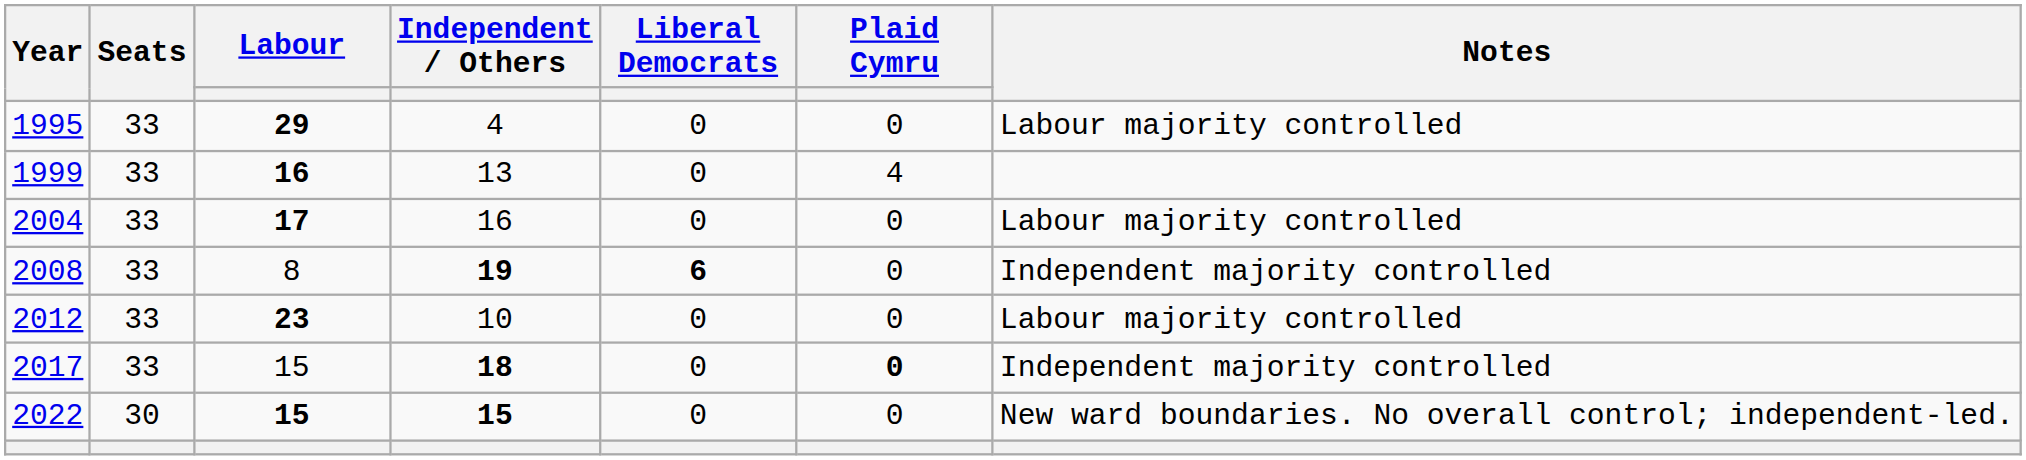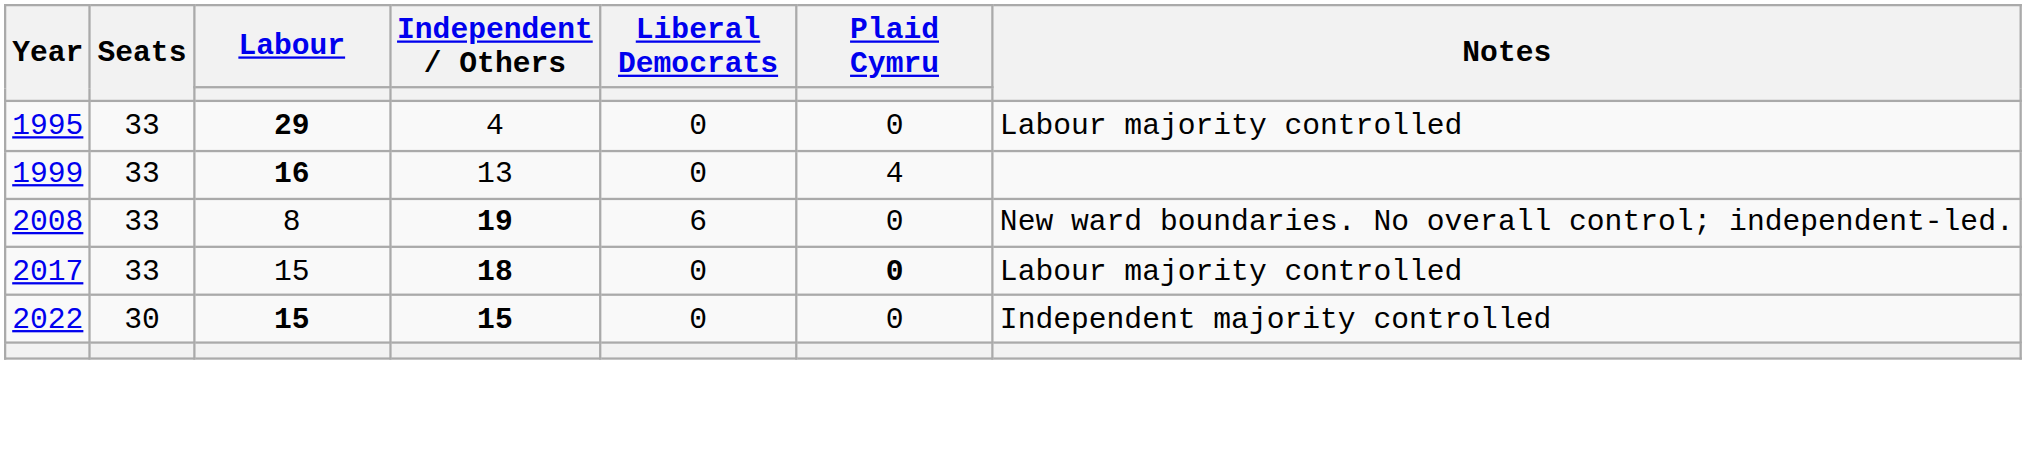- row: 2004 | 33 | 17 | 16 | 0 | 0 | Labour majority controlled
2008 | Liberal Democrats: bold -> normal
2008 | Notes: Independent majority controlled -> New ward boundaries. No overall control; independent-led.
- row: 2012 | 33 | 23 | 10 | 0 | 0 | Labour majority controlled
2017 | Notes: Independent majority controlled -> Labour majority controlled
2022 | Notes: New ward boundaries. No overall control; independent-led. -> Independent majority controlled
